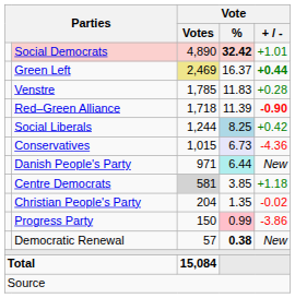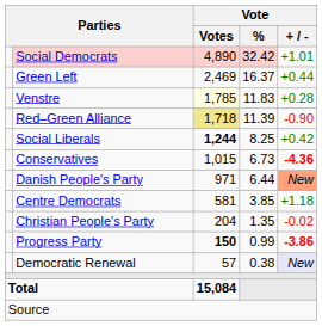Social Democrats | Vote / %: bold -> normal
Green Left | Vote / Votes: khaki background -> no background
Green Left | Vote / + / -: bold -> normal
Venstre | Vote / Votes: no background -> lightyellow background
Red–Green Alliance | Vote / Votes: no background -> khaki background
Red–Green Alliance | Vote / + / -: bold -> normal
Social Liberals | Vote / Votes: normal -> bold
Social Liberals | Vote / %: lightblue background -> no background
Conservatives | Vote / %: lavender background -> no background
Conservatives | Vote / + / -: normal -> bold
Danish People's Party | Vote / %: paleturquoise background -> no background
Danish People's Party | Vote / + / -: no background -> lightsalmon background
Centre Democrats | Vote / Votes: lightgrey background -> no background
Progress Party | Vote / Votes: normal -> bold
Progress Party | Vote / %: pink background -> no background
Progress Party | Vote / + / -: normal -> bold
Democratic Renewal | Vote / %: bold -> normal
Democratic Renewal | Vote / + / -: no background -> lavender background
